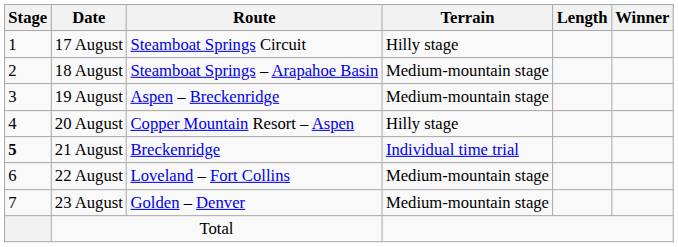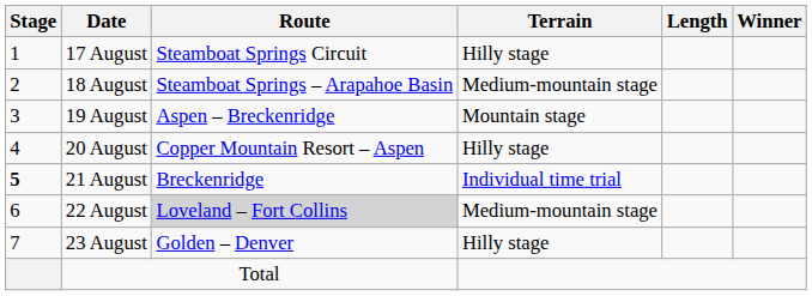19 August | Terrain: Medium-mountain stage -> Mountain stage
22 August | Route: no background -> lightgrey background
23 August | Terrain: Medium-mountain stage -> Hilly stage
